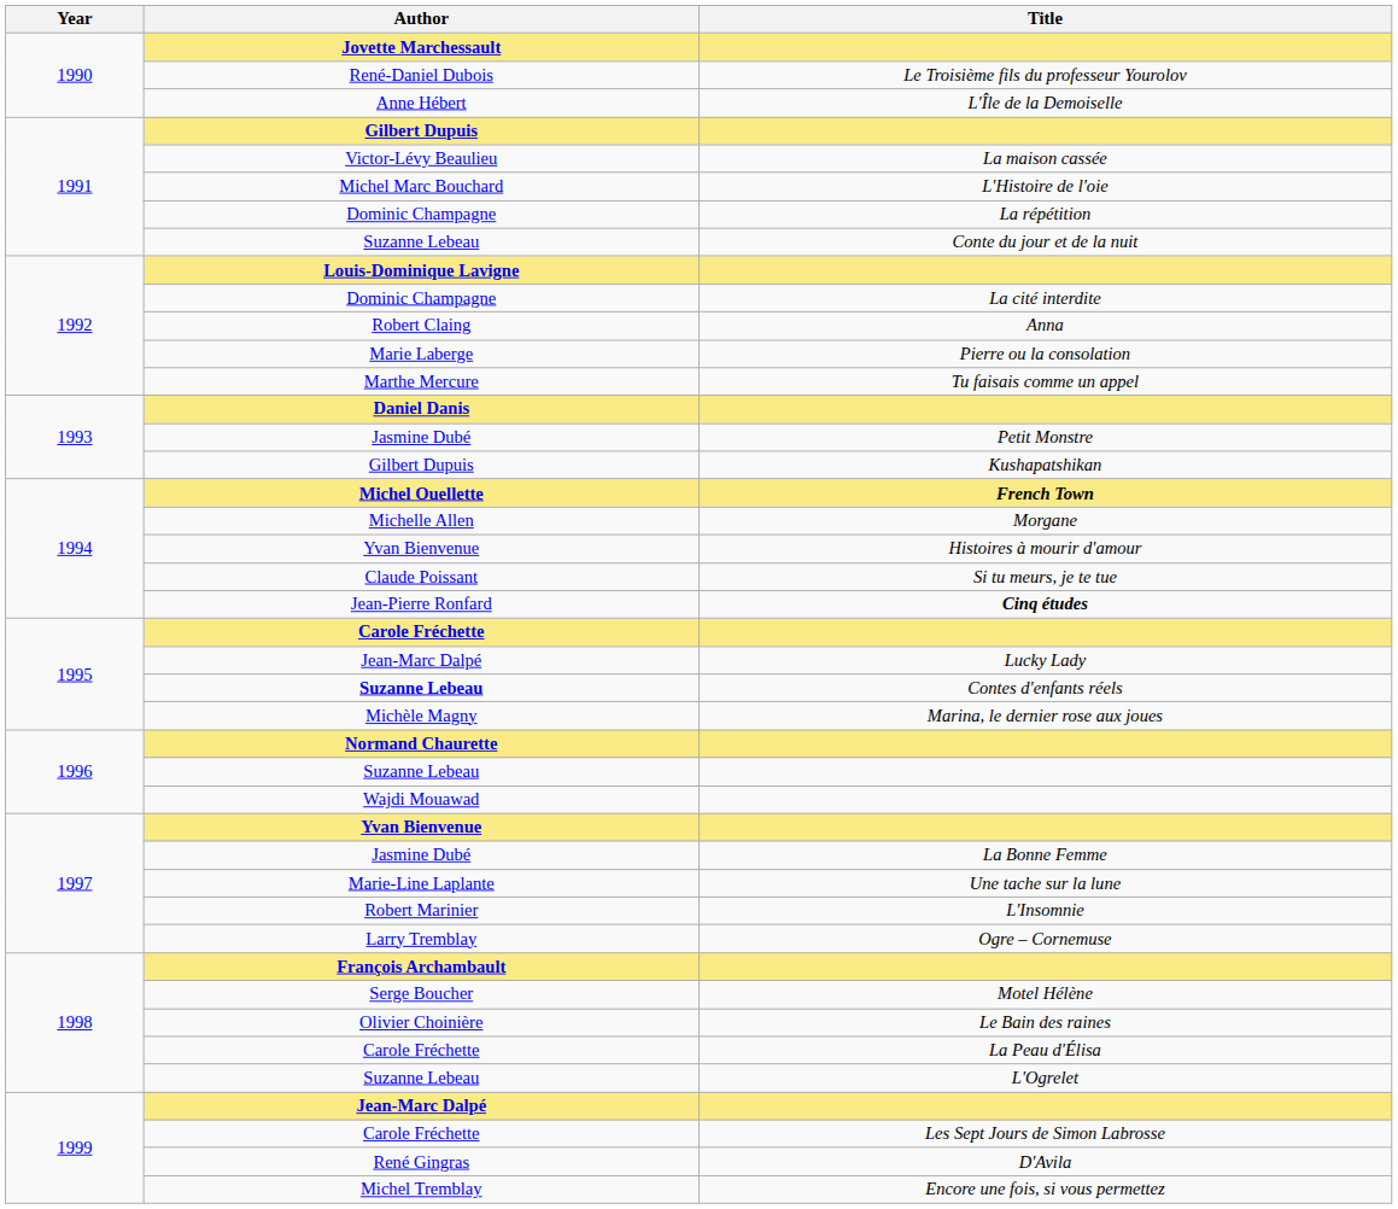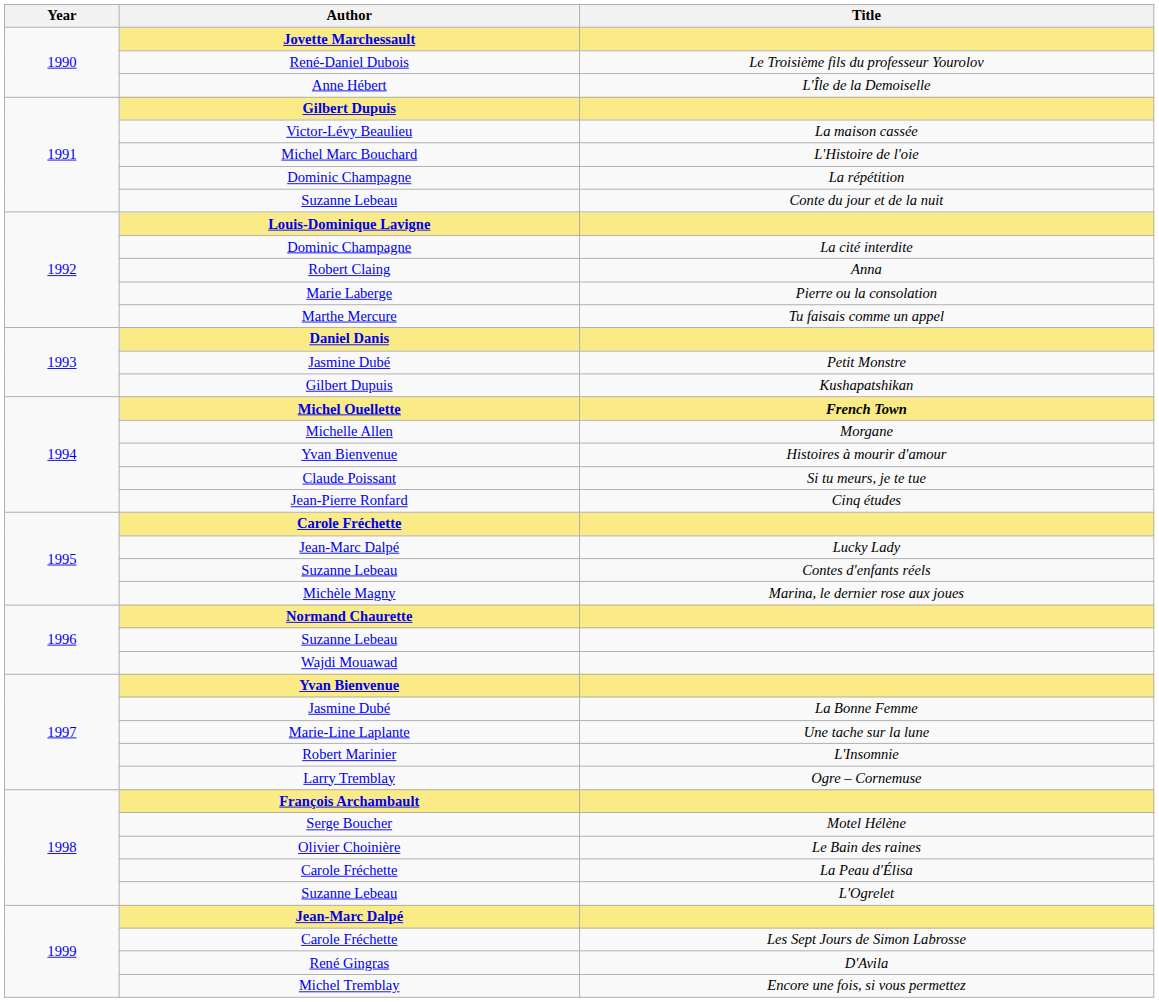Jean-Pierre Ronfard | Title: bold -> normal
Suzanne Lebeau / Contes d'enfants réels | Author: bold -> normal
